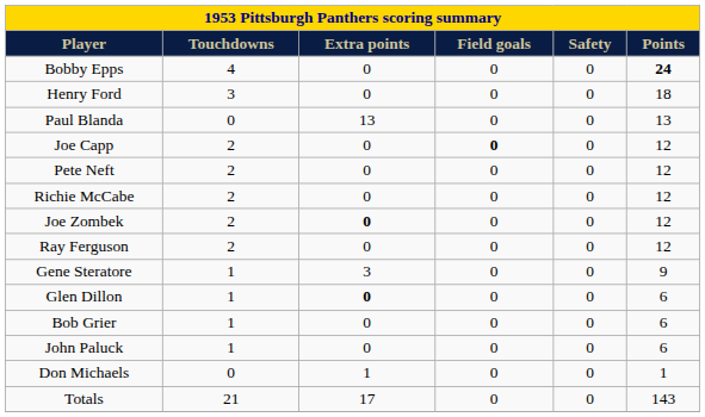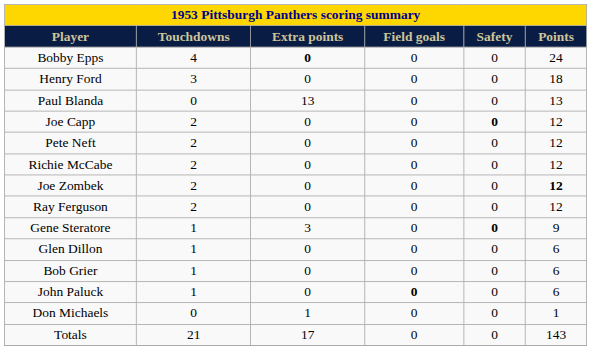Bobby Epps | Extra points: normal -> bold
Bobby Epps | Points: bold -> normal
Joe Capp | Field goals: bold -> normal
Joe Capp | Safety: normal -> bold
Joe Zombek | Extra points: bold -> normal
Joe Zombek | Points: normal -> bold
Gene Steratore | Safety: normal -> bold
Glen Dillon | Extra points: bold -> normal
John Paluck | Field goals: normal -> bold
